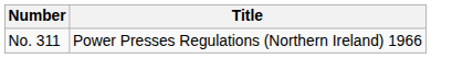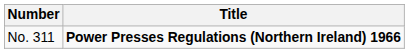No. 311 | Title: normal -> bold
